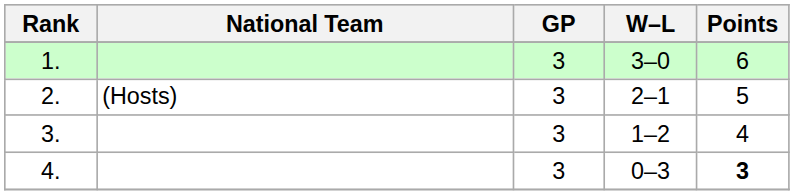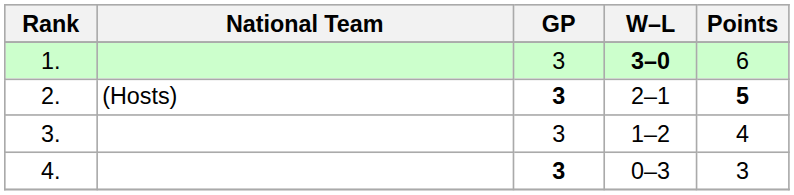1. | W–L: normal -> bold
2. | GP: normal -> bold
2. | Points: normal -> bold
4. | GP: normal -> bold
4. | Points: bold -> normal
